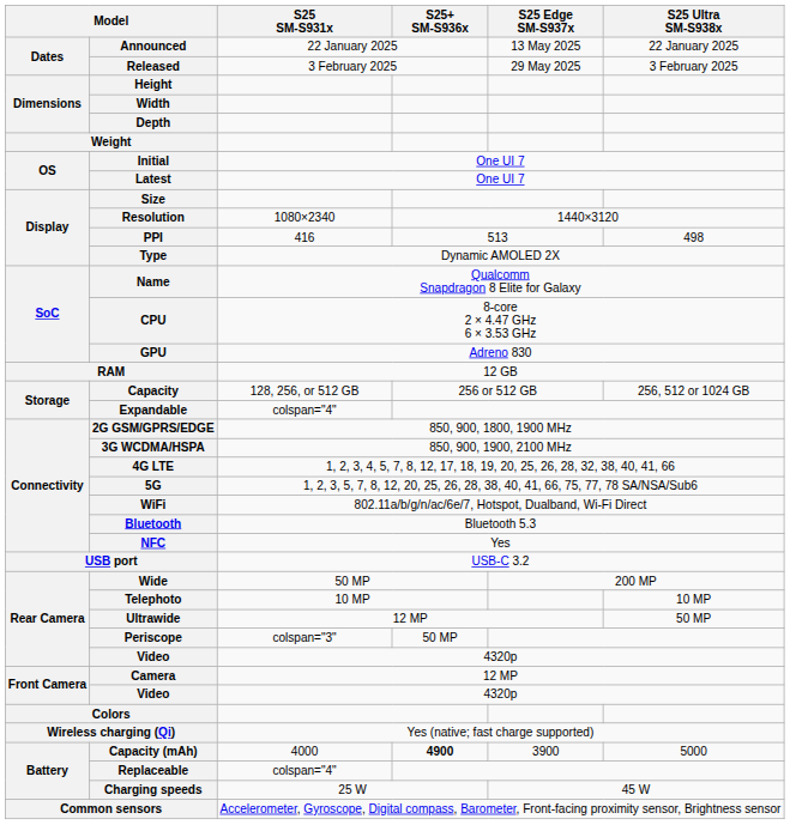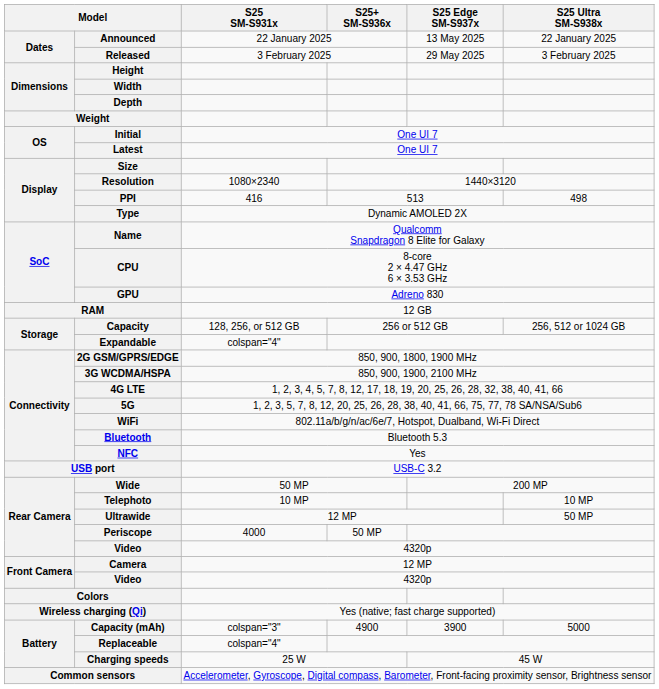Periscope | S25 SM-S931x: colspan="3" -> 4000
Capacity (mAh) | S25 SM-S931x: 4000 -> colspan="3"
Capacity (mAh) | S25+ SM-S936x: bold -> normal
